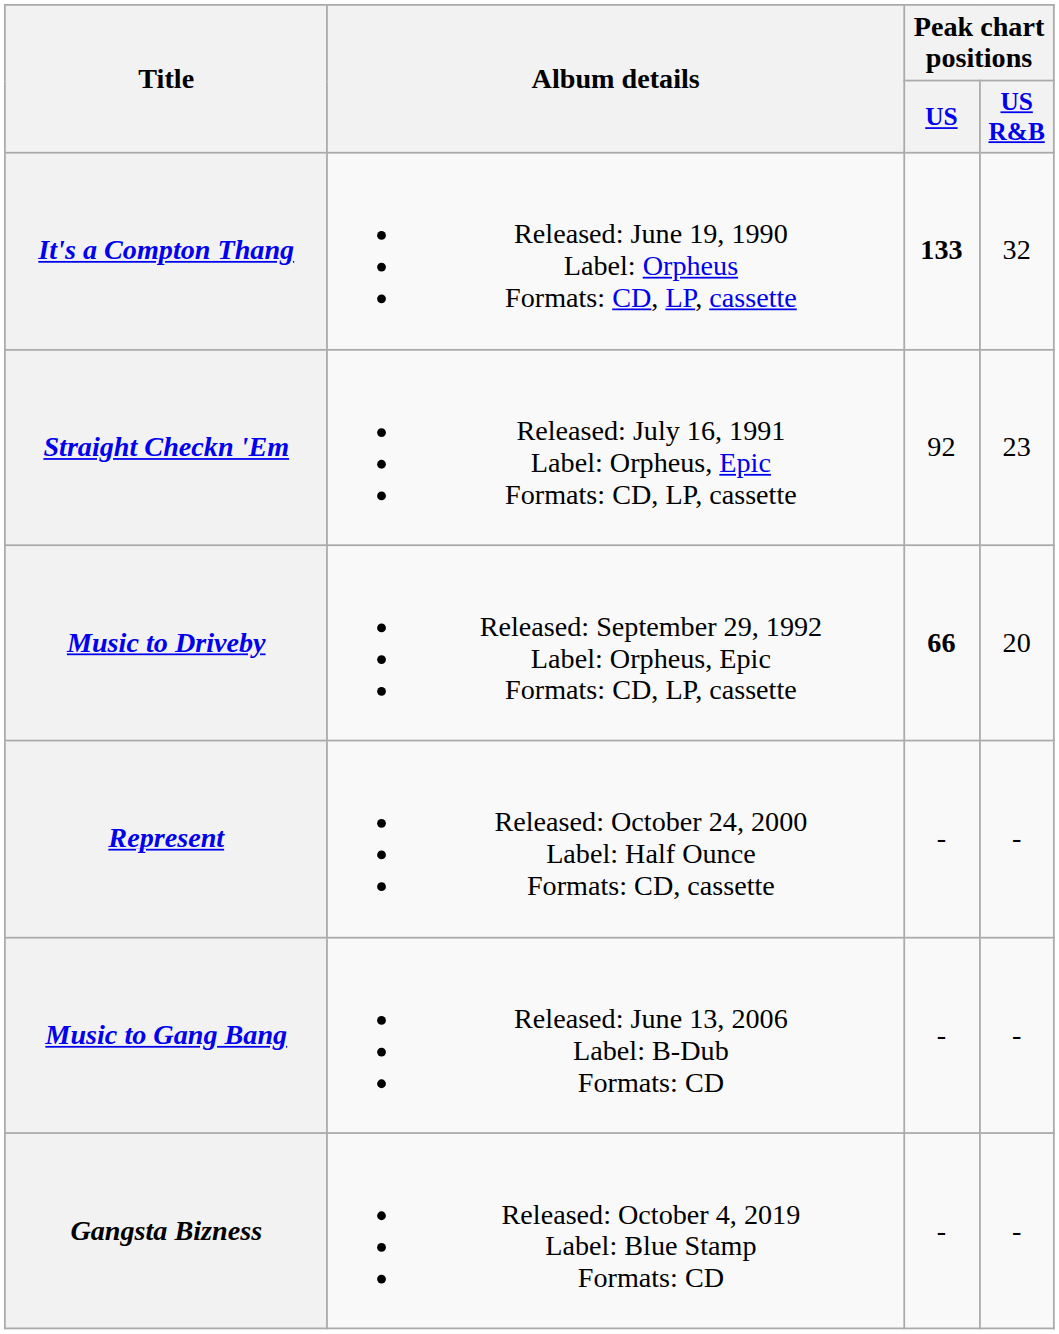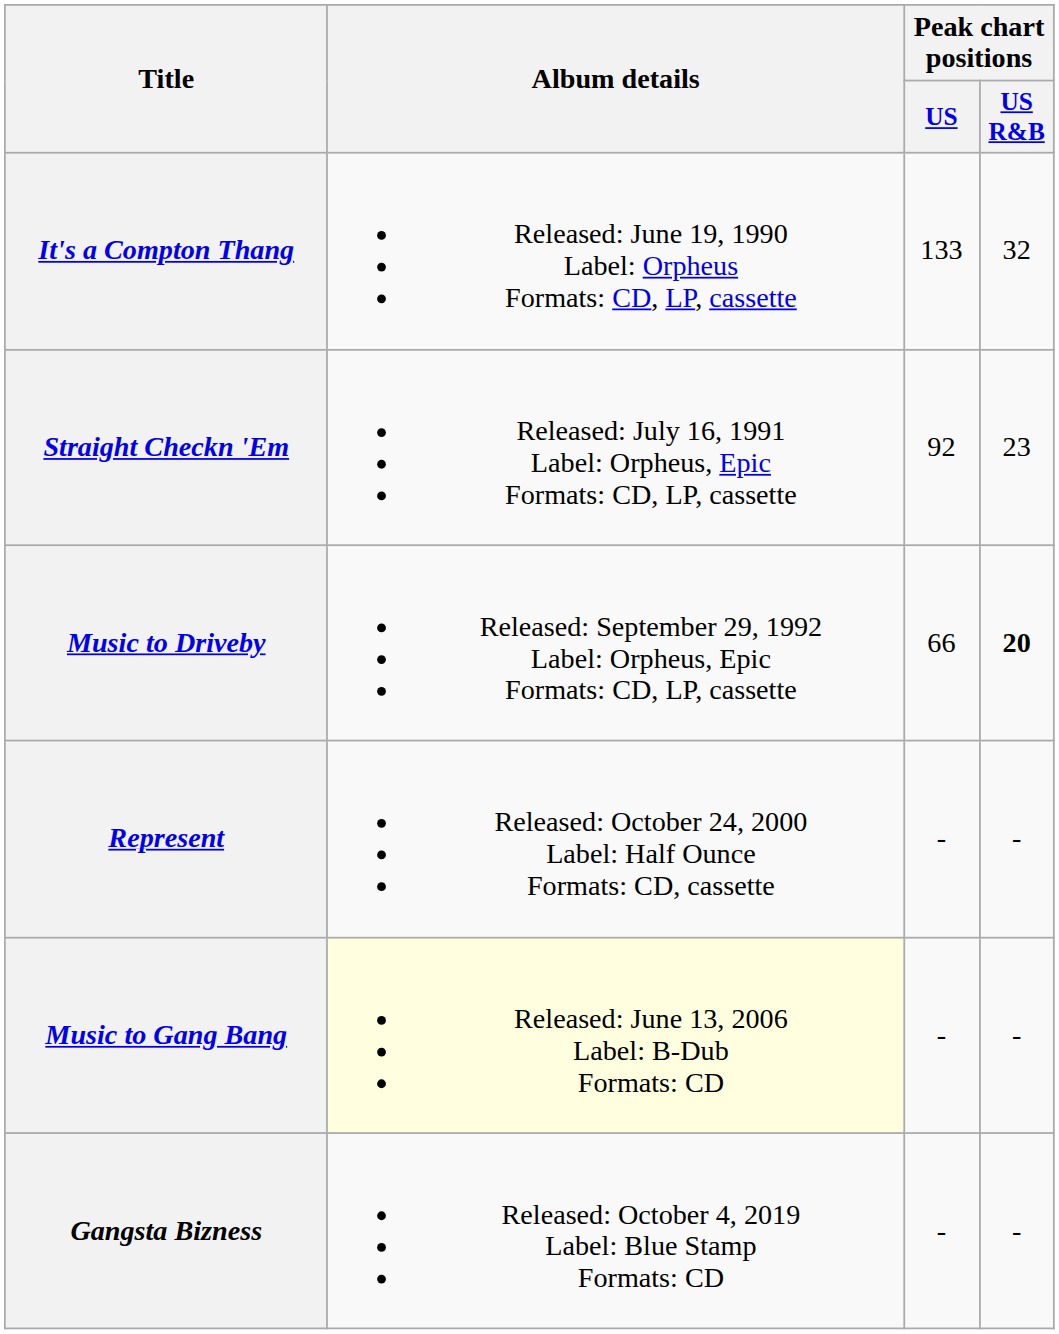It's a Compton Thang | Peak chart positions / US: bold -> normal
Music to Driveby | Peak chart positions / US: bold -> normal
Music to Driveby | Peak chart positions / US R&B: normal -> bold
Music to Gang Bang | Album details: no background -> lightyellow background
